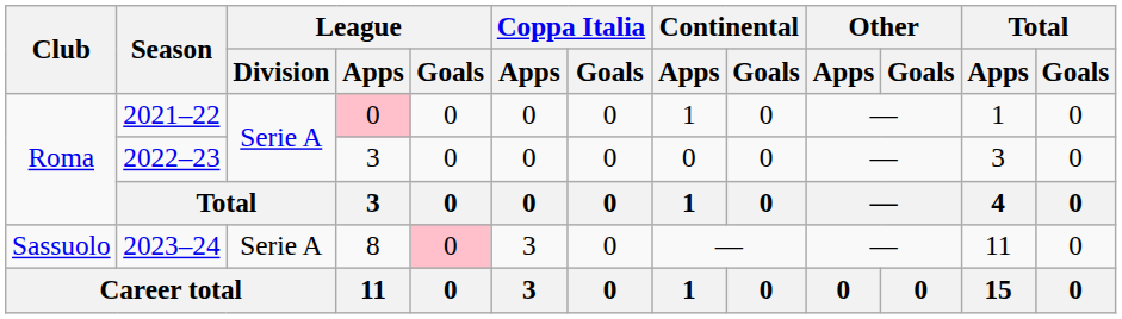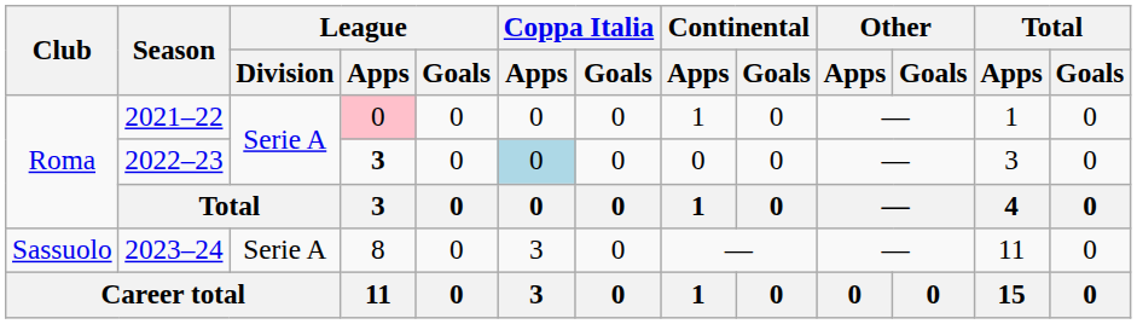2022–23 | League / Apps: normal -> bold
2022–23 | Coppa Italia / Apps: no background -> lightblue background
2023–24 | League / Goals: pink background -> no background
